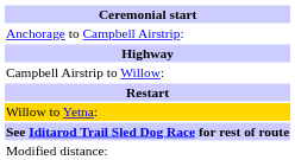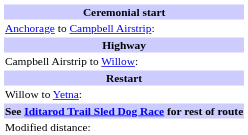row 6 | column 1: gold background -> no background
